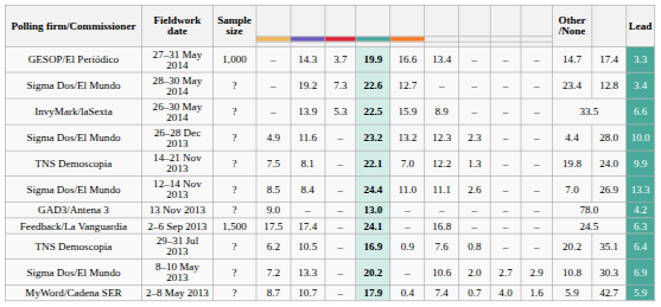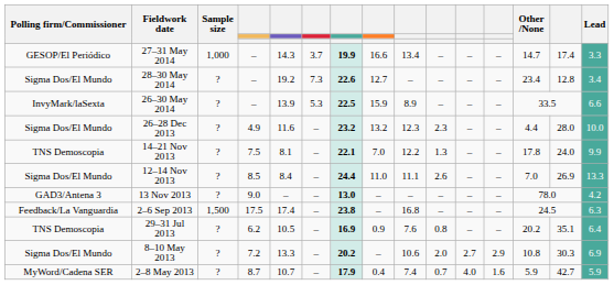14–21 Nov 2013 | Other /None: 19.8 -> 17.8
2–6 Sep 2013 | column 7: 24.1 -> 23.8
